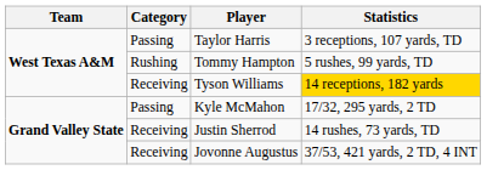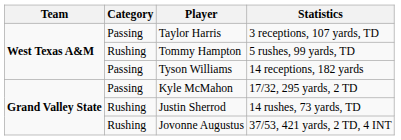Tyson Williams | Category: Receiving -> Passing
Tyson Williams | Statistics: gold background -> no background
Justin Sherrod | Category: Receiving -> Rushing
Jovonne Augustus | Category: Receiving -> Rushing
